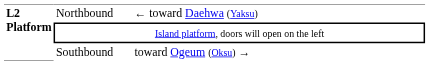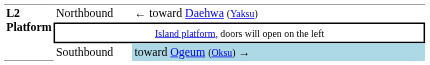Southbound | column 3: no background -> lightblue background
